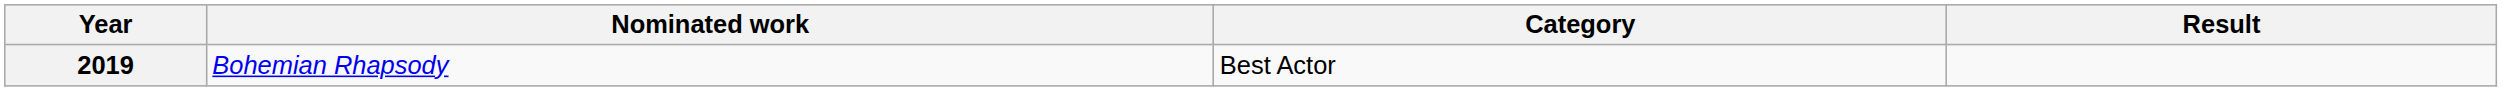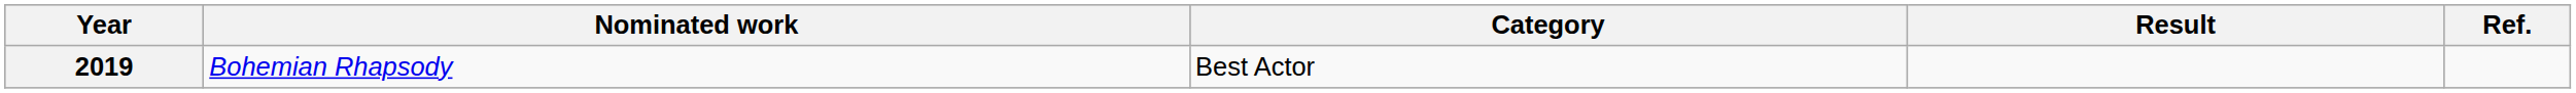+ column: Ref.
